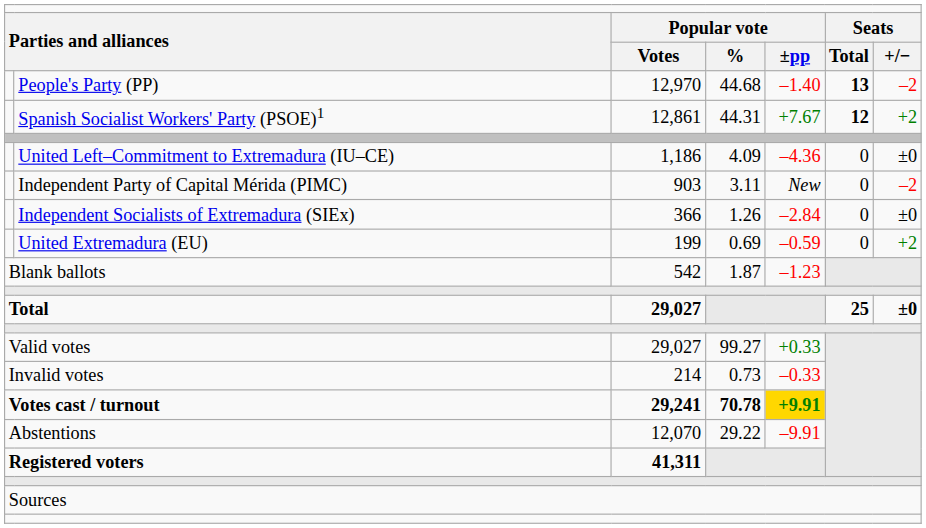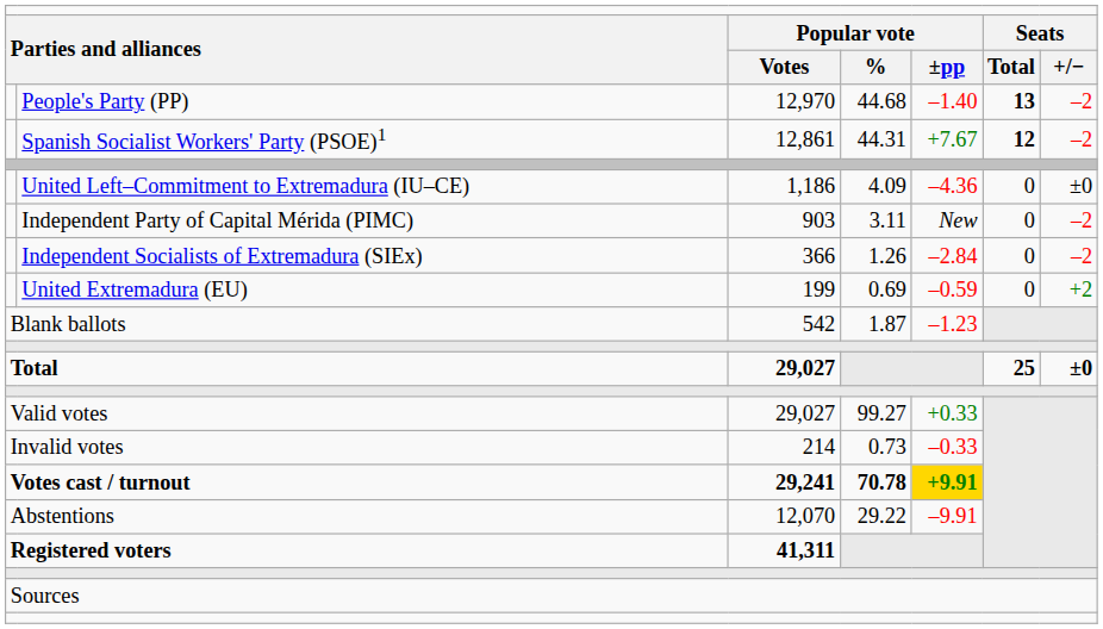Spanish Socialist Workers' Party (PSOE)1 | column 7: +2 -> –2
Independent Socialists of Extremadura (SIEx) | column 7: ±0 -> –2
